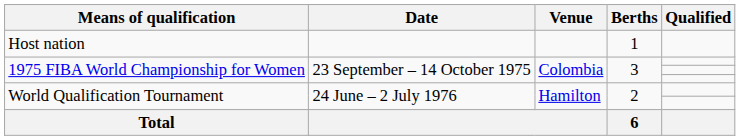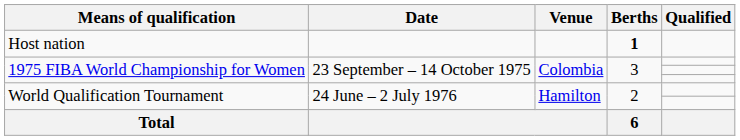Host nation | Berths: normal -> bold
